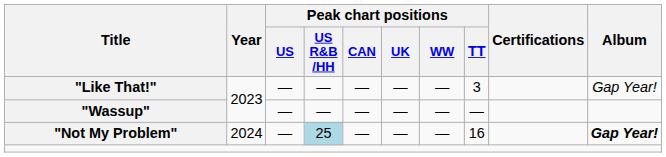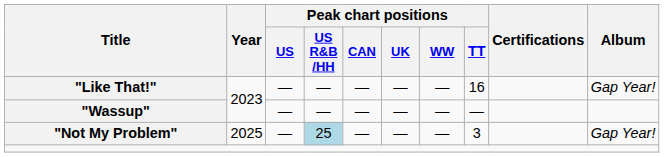"Like That!" | Peak chart positions / TT: 3 -> 16
"Not My Problem" | Year: 2024 -> 2025
"Not My Problem" | Peak chart positions / TT: 16 -> 3
"Not My Problem" | Album: bold -> normal
